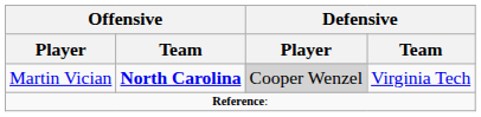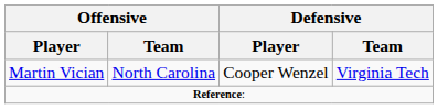Martin Vician | Offensive / Team: bold -> normal
Martin Vician | Defensive / Player: lightgrey background -> no background
